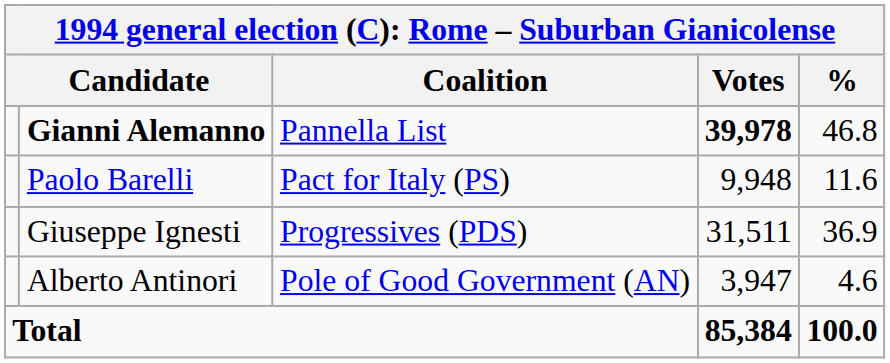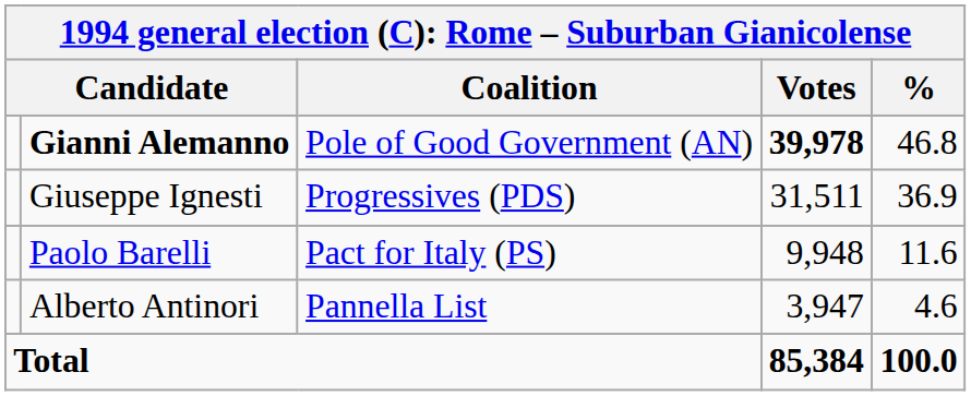Gianni Alemanno | Coalition: Pannella List -> Pole of Good Government (AN)
rows swapped: Giuseppe Ignesti <-> Paolo Barelli
Alberto Antinori | Coalition: Pole of Good Government (AN) -> Pannella List
